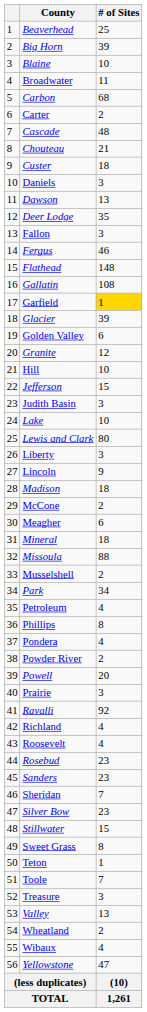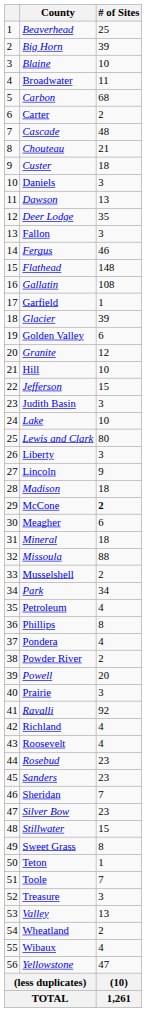Garfield | # of Sites: gold background -> no background
McCone | # of Sites: normal -> bold
